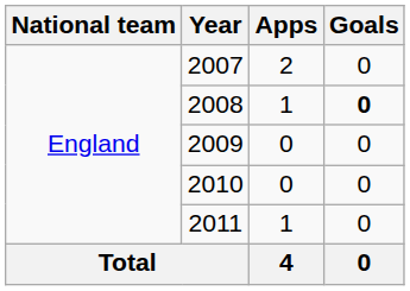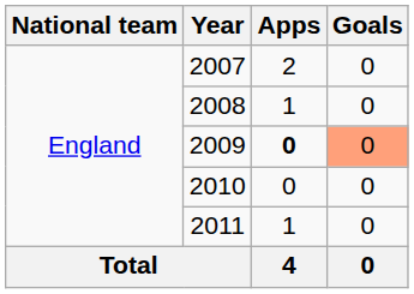2008 | Goals: bold -> normal
2009 | Apps: normal -> bold
2009 | Goals: no background -> lightsalmon background
